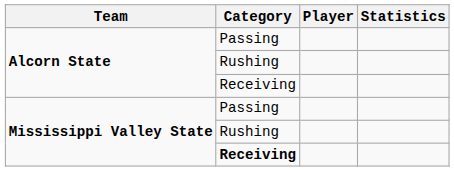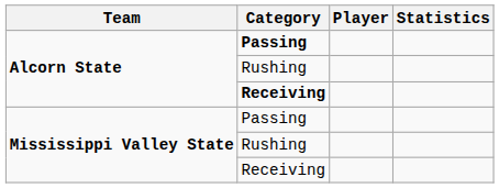Alcorn State / Passing | Category: normal -> bold
Alcorn State / Receiving | Category: normal -> bold
Mississippi Valley State / Receiving | Category: bold -> normal
